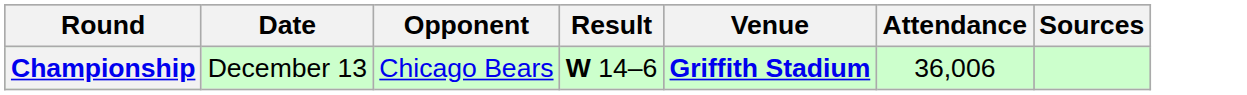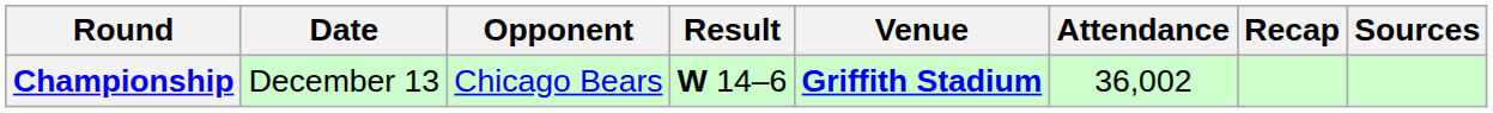+ column: Recap
Championship | Attendance: 36,006 -> 36,002
